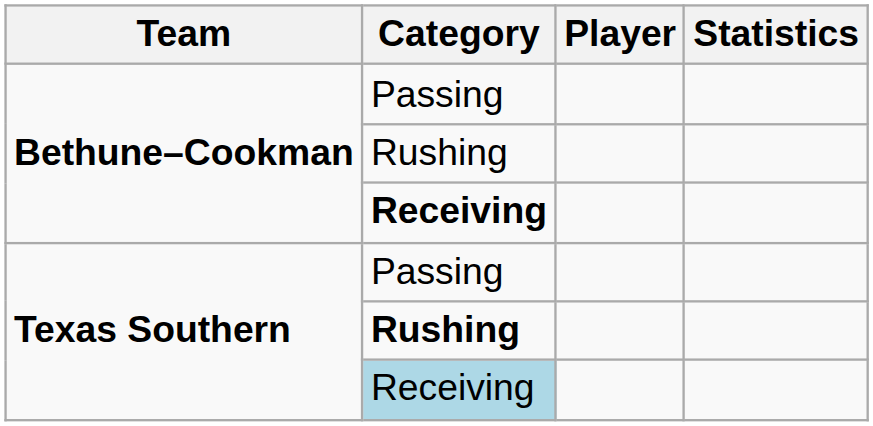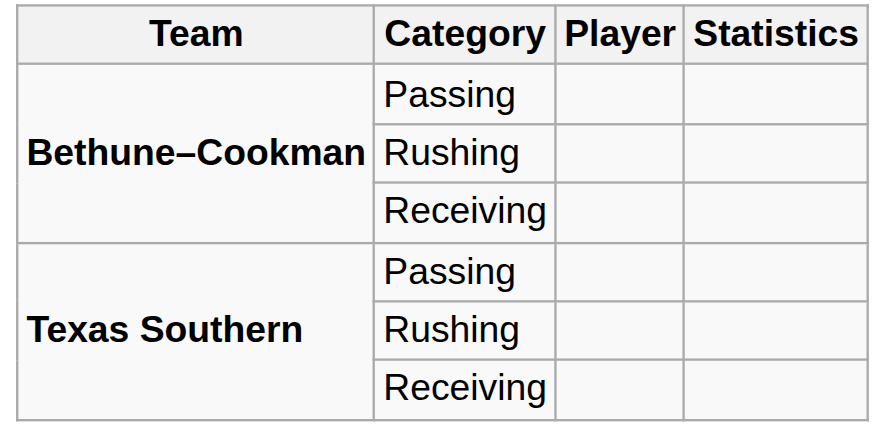Bethune–Cookman / Receiving | Category: bold -> normal
Texas Southern / Rushing | Category: bold -> normal
Texas Southern / Receiving | Category: lightblue background -> no background
